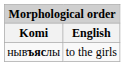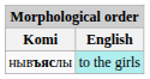нывъяслы | English: no background -> paleturquoise background
